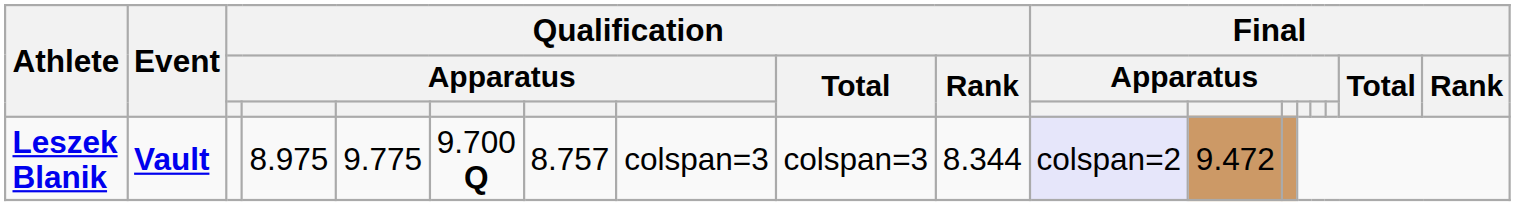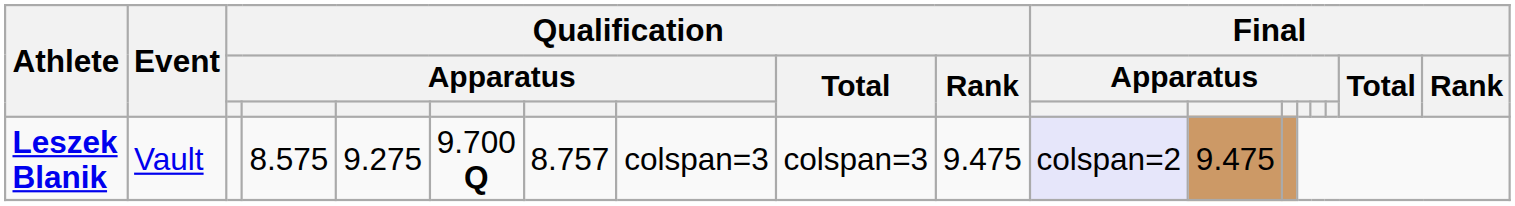Leszek Blanik | Event: bold -> normal
Leszek Blanik | column 4: 8.975 -> 8.575
Leszek Blanik | column 5: 9.775 -> 9.275
Leszek Blanik | Qualification / Rank: 8.344 -> 9.475
Leszek Blanik | column 12: 9.472 -> 9.475
